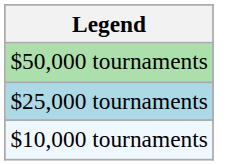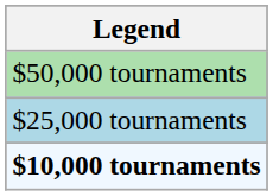row 4 | column 1: normal -> bold
